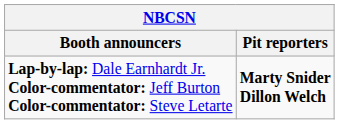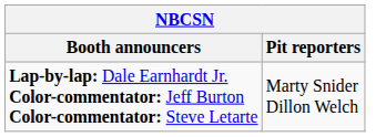row 3 | Pit reporters: bold -> normal
